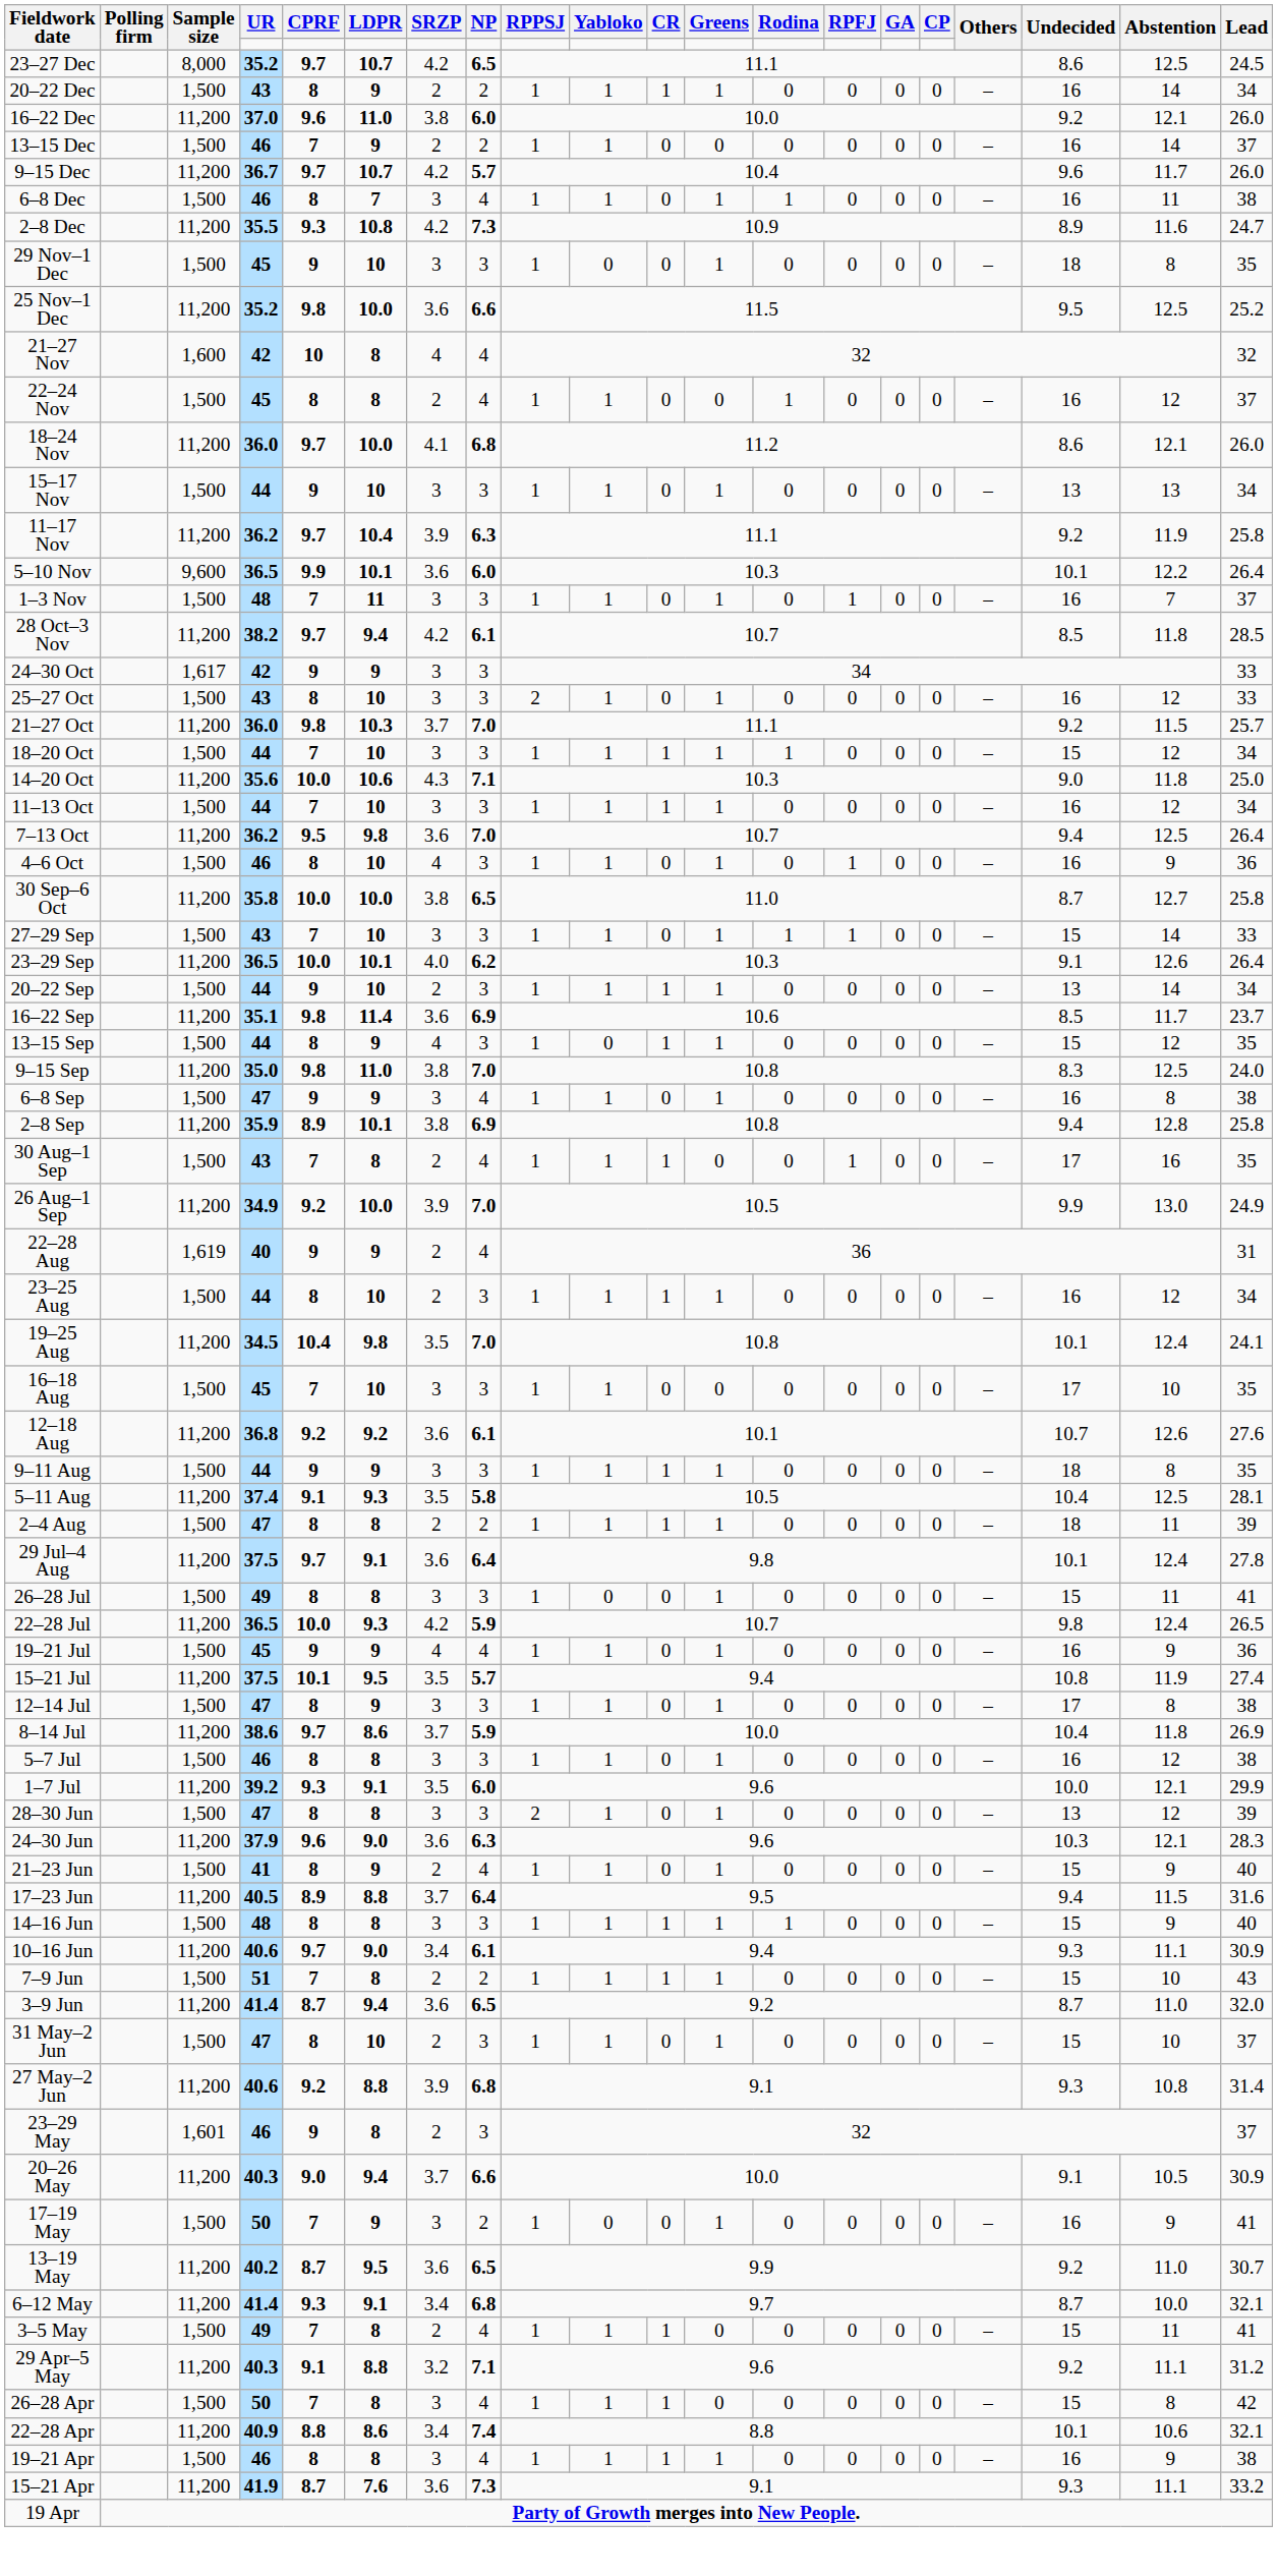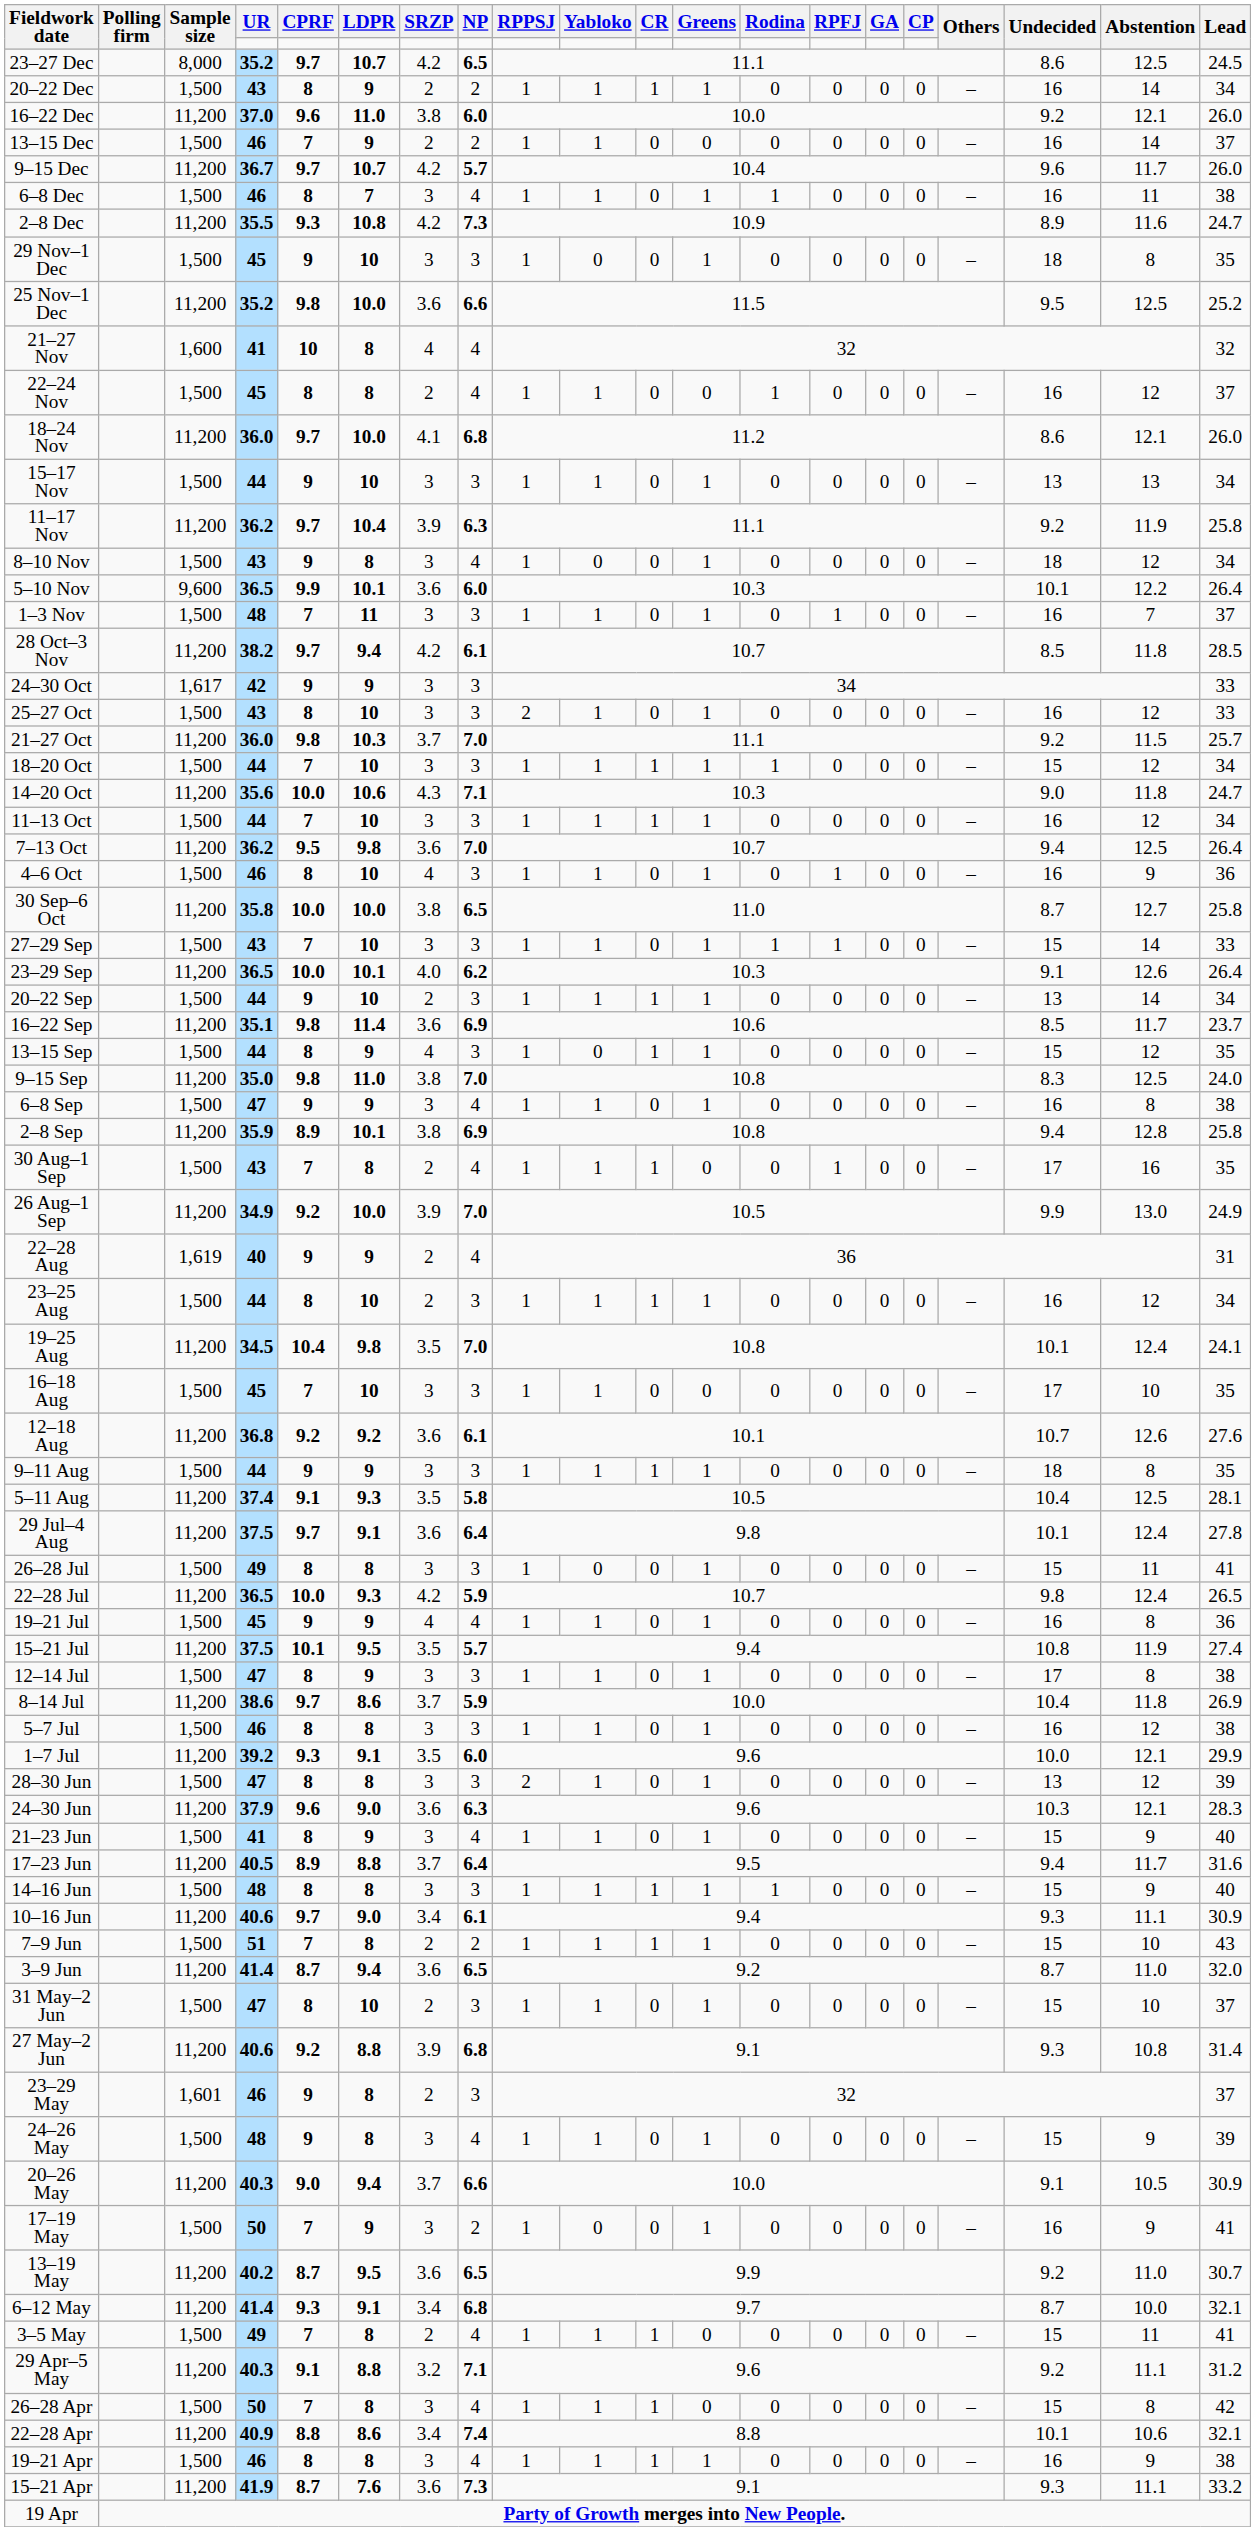21–27 Nov | UR: 42 -> 41
+ row: 8–10 Nov | 1,500 | 43 | 9 | 8 | 3 | 4 | 1 | 0 | 0 | 1 | 0 | 0 | 0 | 0 | – | 18 | 12 | 34
14–20 Oct | Lead: 25.0 -> 24.7
- row: 2–4 Aug | 1,500 | 47 | 8 | 8 | 2 | 2 | 1 | 1 | 1 | 1 | 0 | 0 | 0 | 0 | – | 18 | 11 | 39
19–21 Jul | Abstention: 9 -> 8
21–23 Jun | SRZP: 2 -> 3
17–23 Jun | Abstention: 11.5 -> 11.7
+ row: 24–26 May | 1,500 | 48 | 9 | 8 | 3 | 4 | 1 | 1 | 0 | 1 | 0 | 0 | 0 | 0 | – | 15 | 9 | 39
